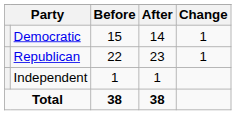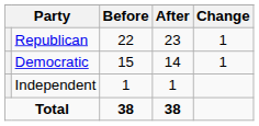rows swapped: Republican <-> Democratic
